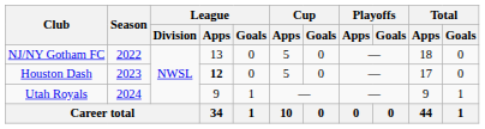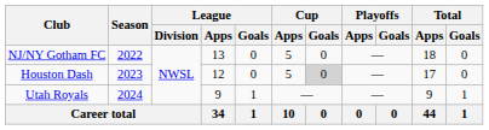Houston Dash | League / Apps: bold -> normal
Houston Dash | Cup / Goals: no background -> lightgrey background
